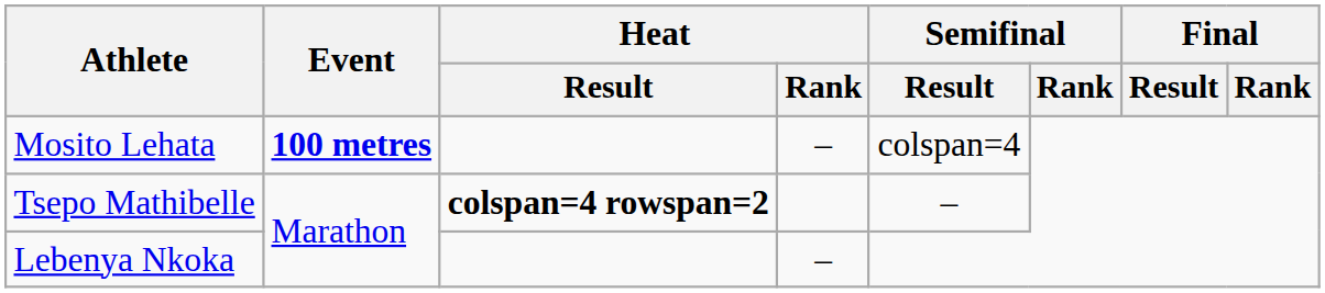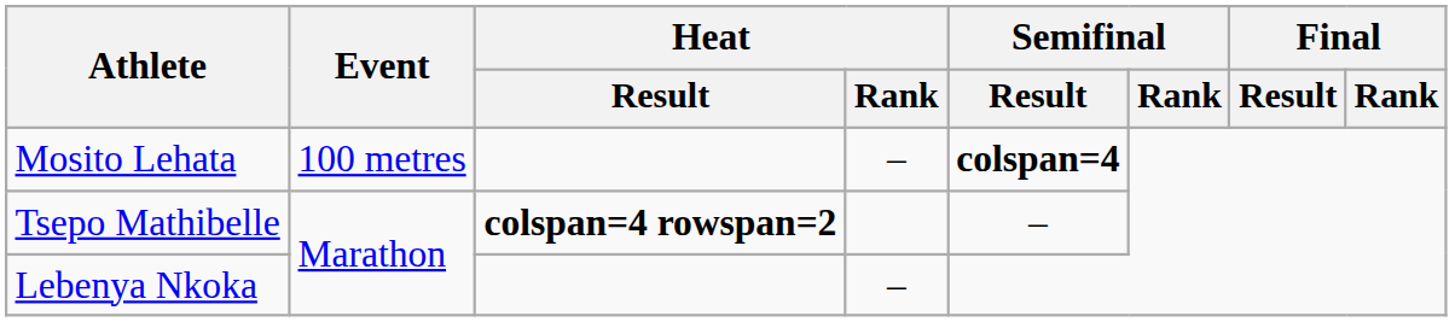Mosito Lehata | Event: bold -> normal
Mosito Lehata | Semifinal / Result: normal -> bold
